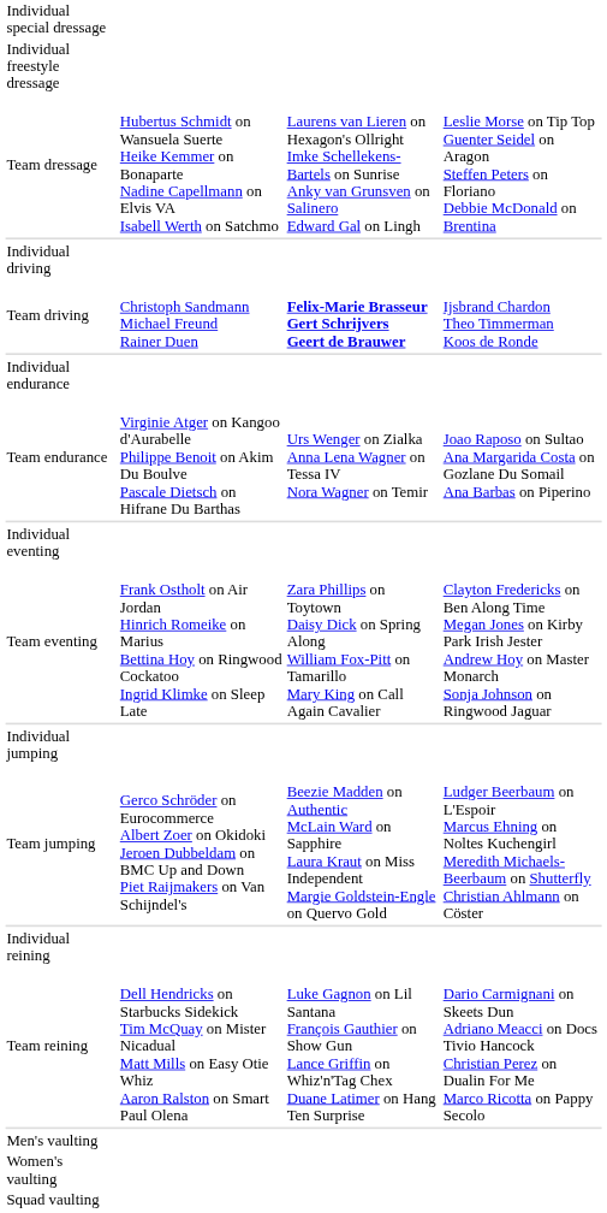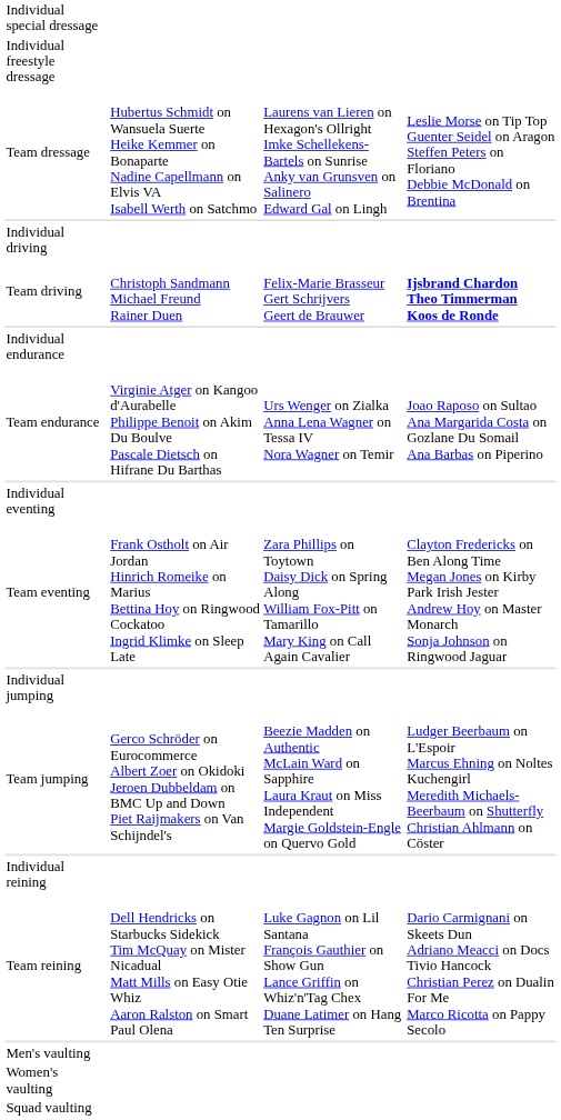Team driving | column 3: bold -> normal
Team driving | column 4: normal -> bold
